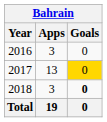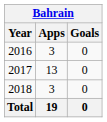2017 | Goals: gold background -> no background
2018 | Goals: bold -> normal
